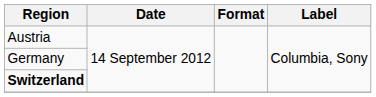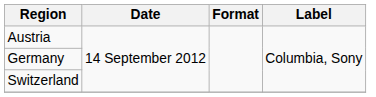Switzerland | Region: bold -> normal
